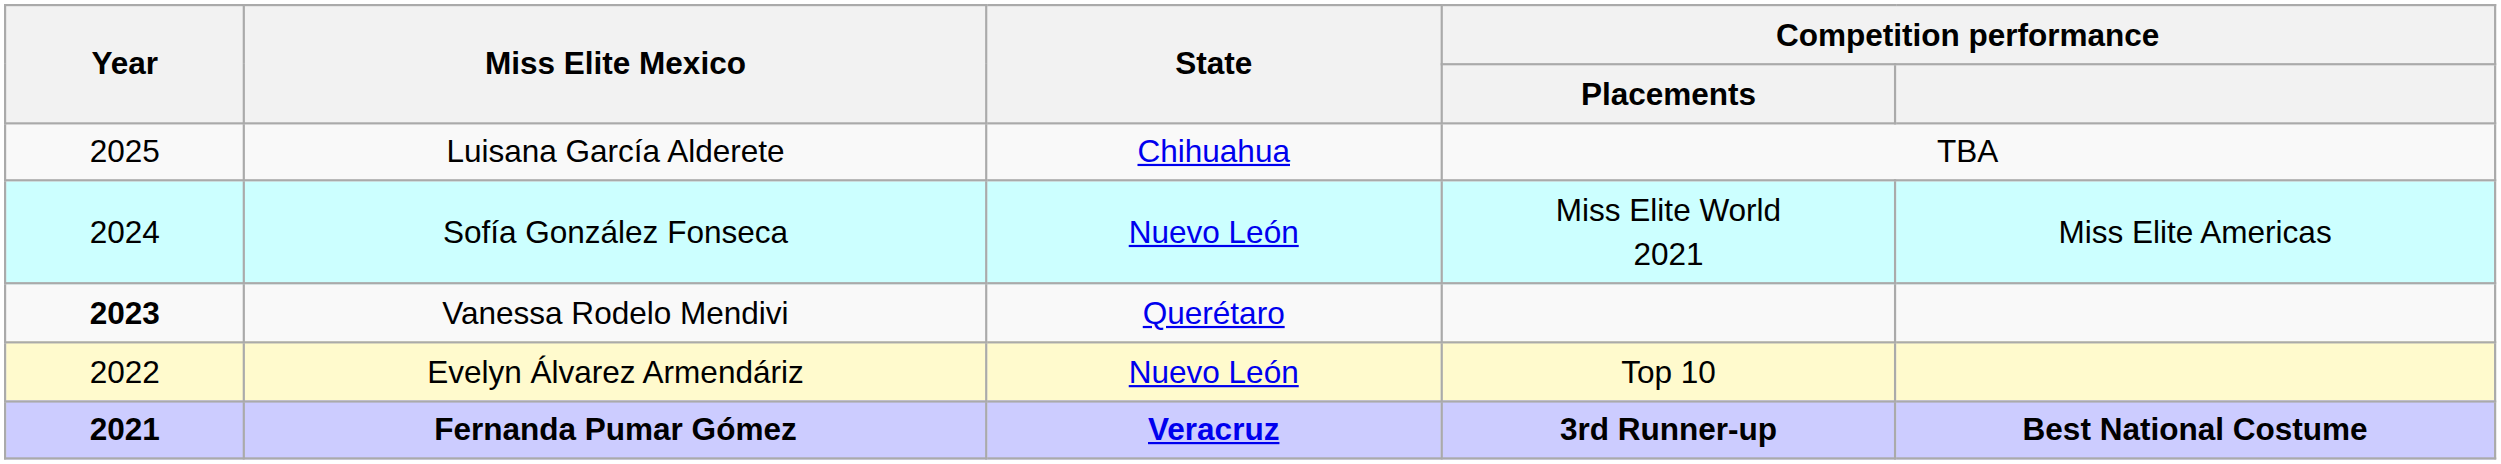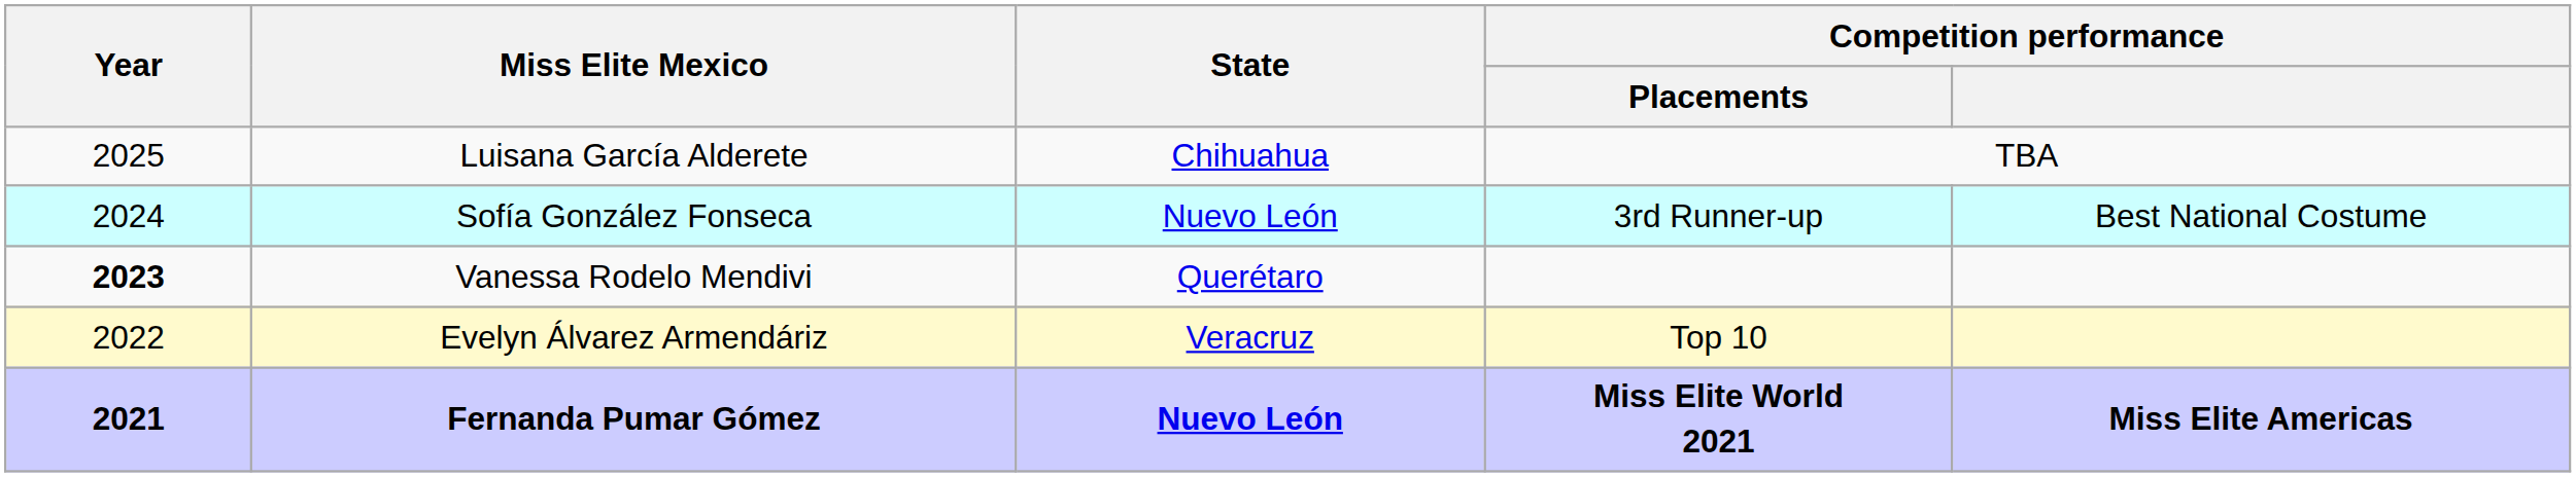Sofía González Fonseca | Competition performance / Placements: Miss Elite World 2021 -> 3rd Runner-up
Sofía González Fonseca | Competition performance: Miss Elite Americas -> Best National Costume
Evelyn Álvarez Armendáriz | State: Nuevo León -> Veracruz
Fernanda Pumar Gómez | State: Veracruz -> Nuevo León
Fernanda Pumar Gómez | Competition performance / Placements: 3rd Runner-up -> Miss Elite World 2021
Fernanda Pumar Gómez | Competition performance: Best National Costume -> Miss Elite Americas
